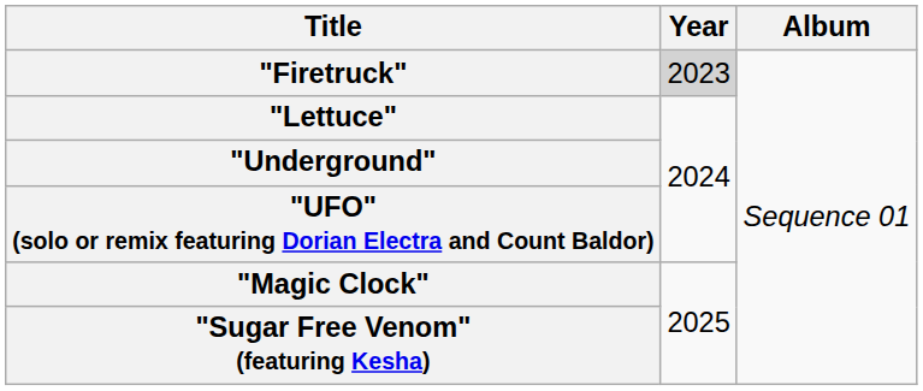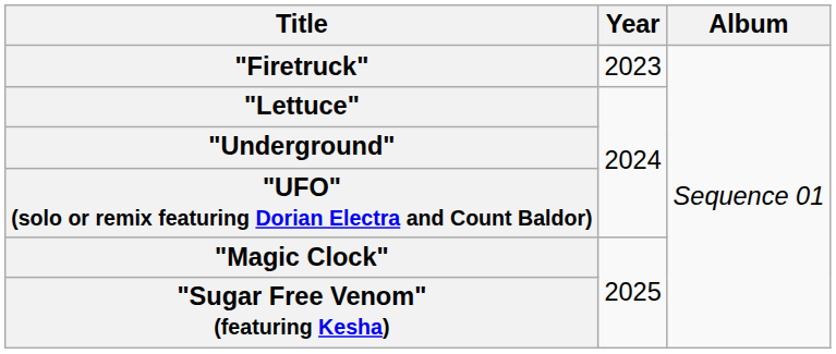"Firetruck" | Year: lightgrey background -> no background
